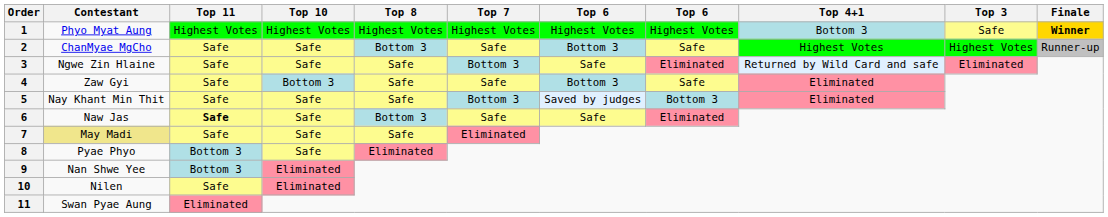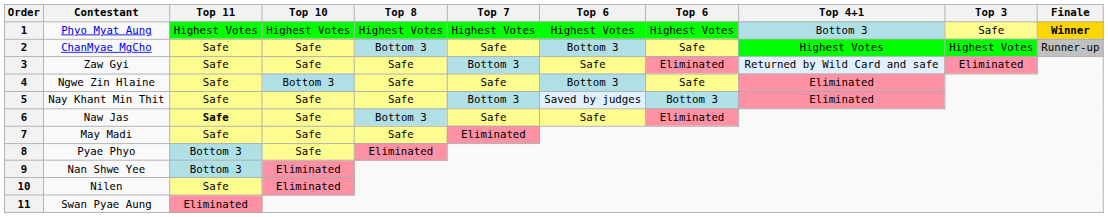3 | Contestant: Ngwe Zin Hlaine -> Zaw Gyi
4 | Contestant: Zaw Gyi -> Ngwe Zin Hlaine
7 | Contestant: khaki background -> no background
